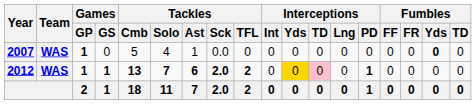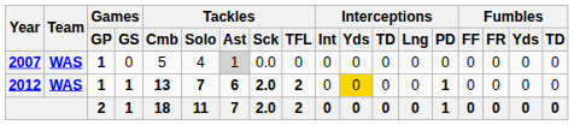2007 | Tackles / Ast: no background -> lightgrey background
2007 | Fumbles / Yds: bold -> normal
2012 | Interceptions / TD: pink background -> no background
